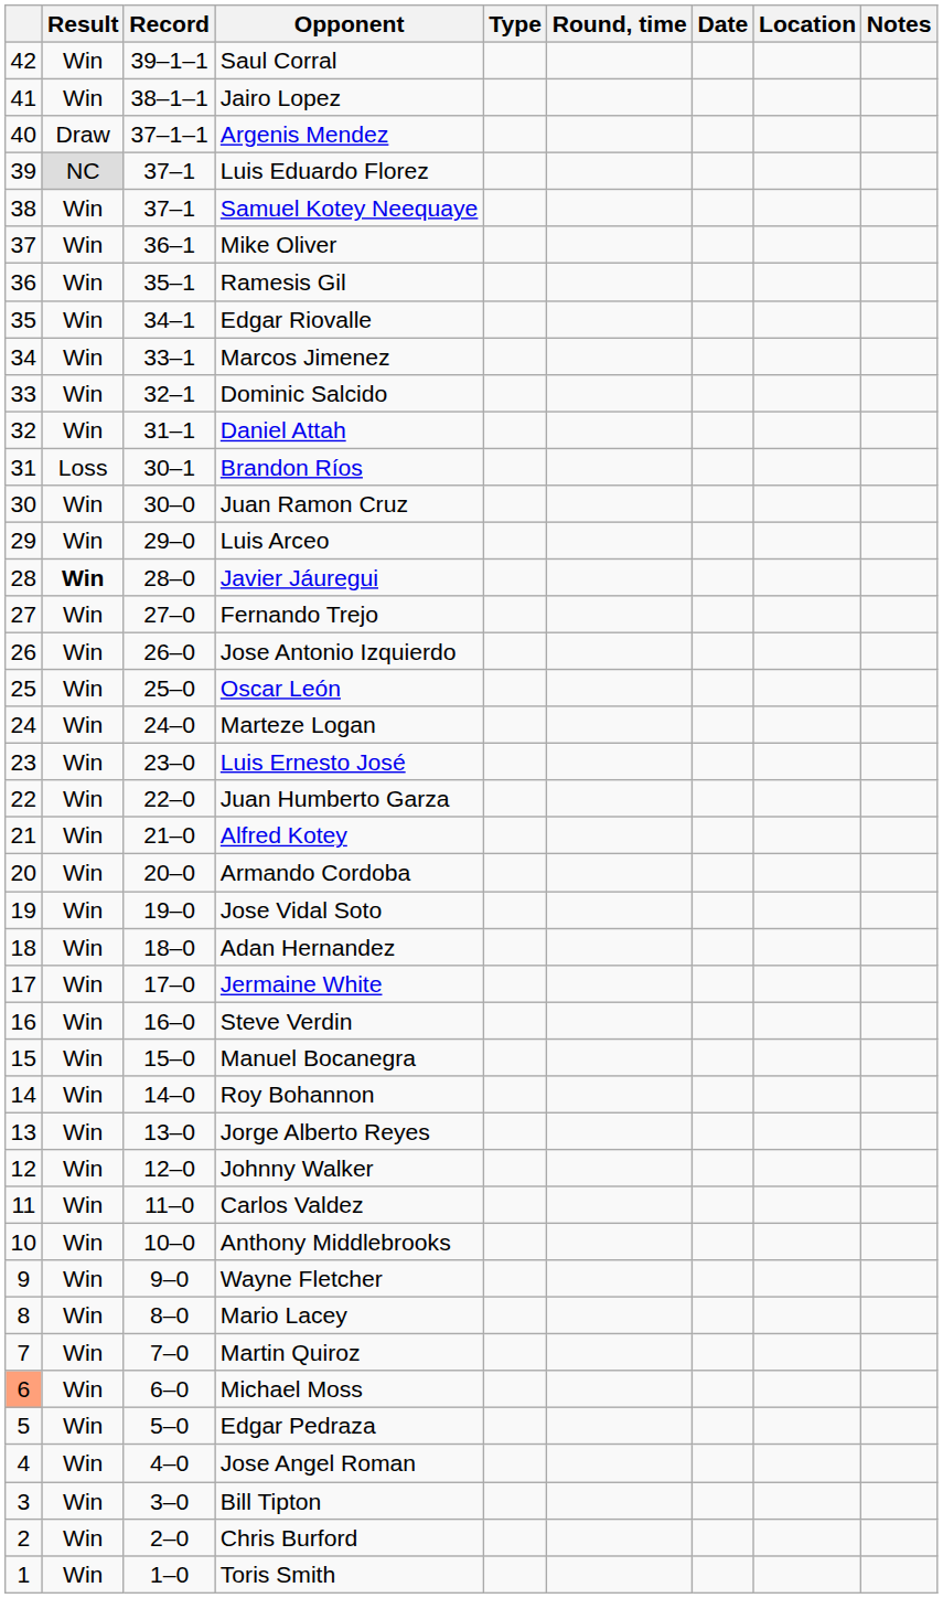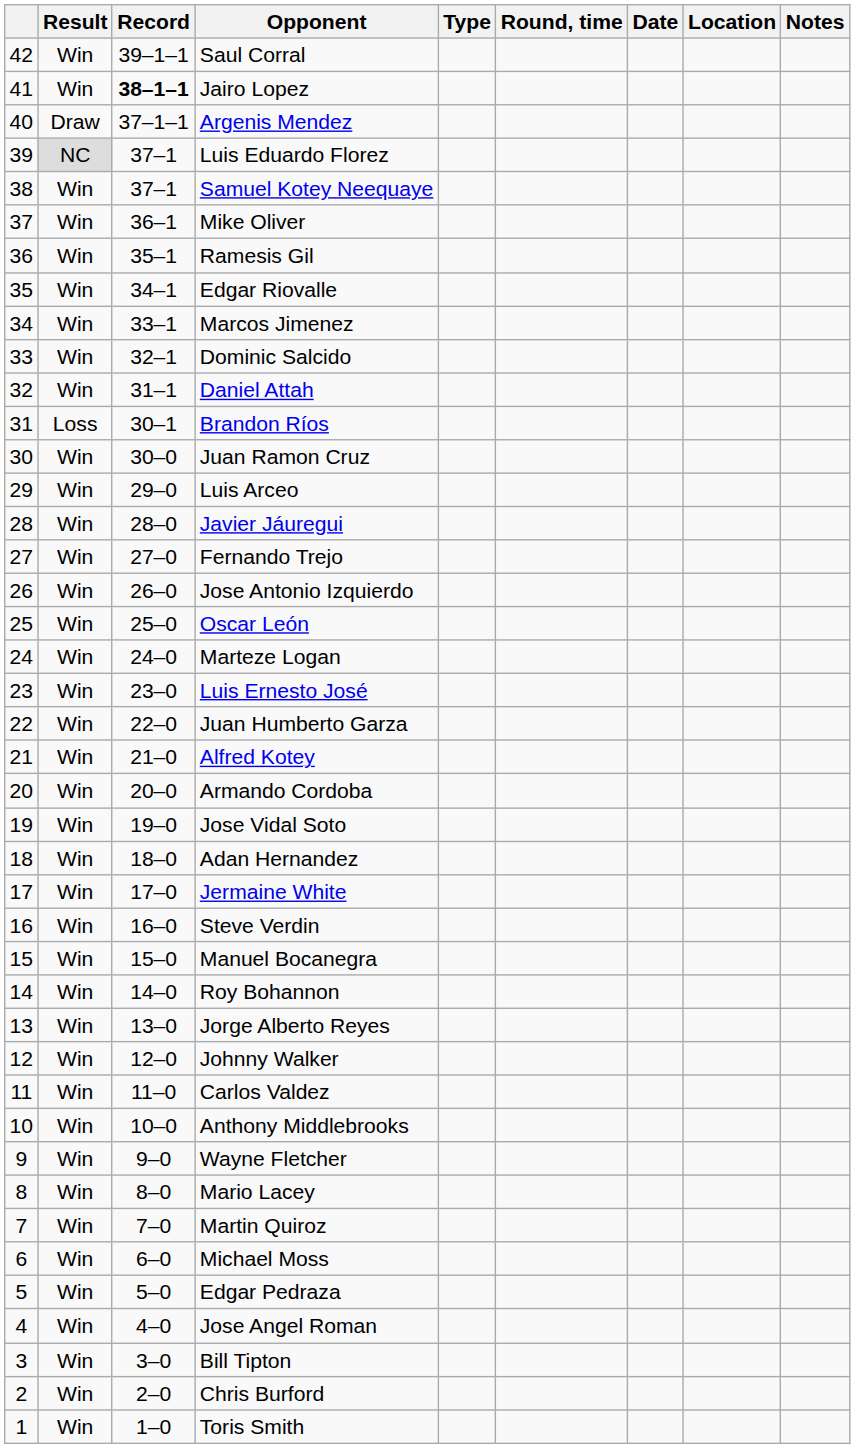Jairo Lopez | Record: normal -> bold
Javier Jáuregui | Result: bold -> normal
Michael Moss | column 1: lightsalmon background -> no background
